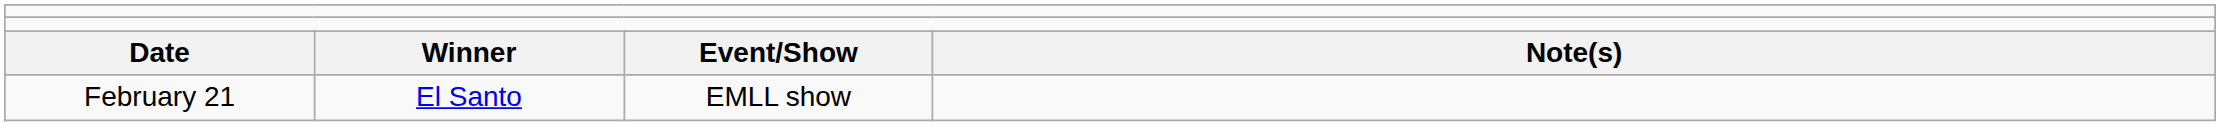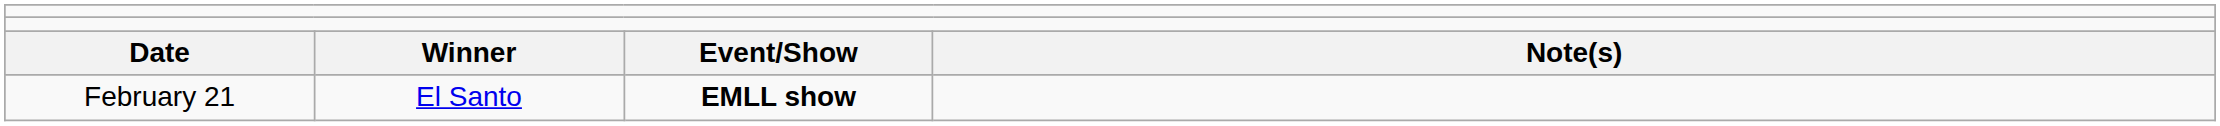February 21 | column 3: normal -> bold
